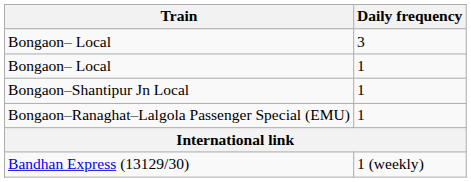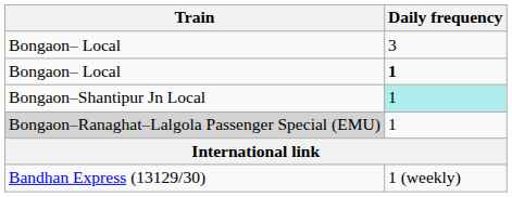row 3 | Daily frequency: normal -> bold
row 4 | Daily frequency: no background -> paleturquoise background
row 5 | Train: no background -> lightgrey background
